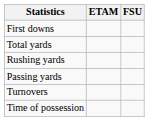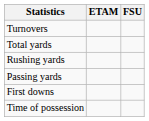rows swapped: First downs <-> Turnovers
